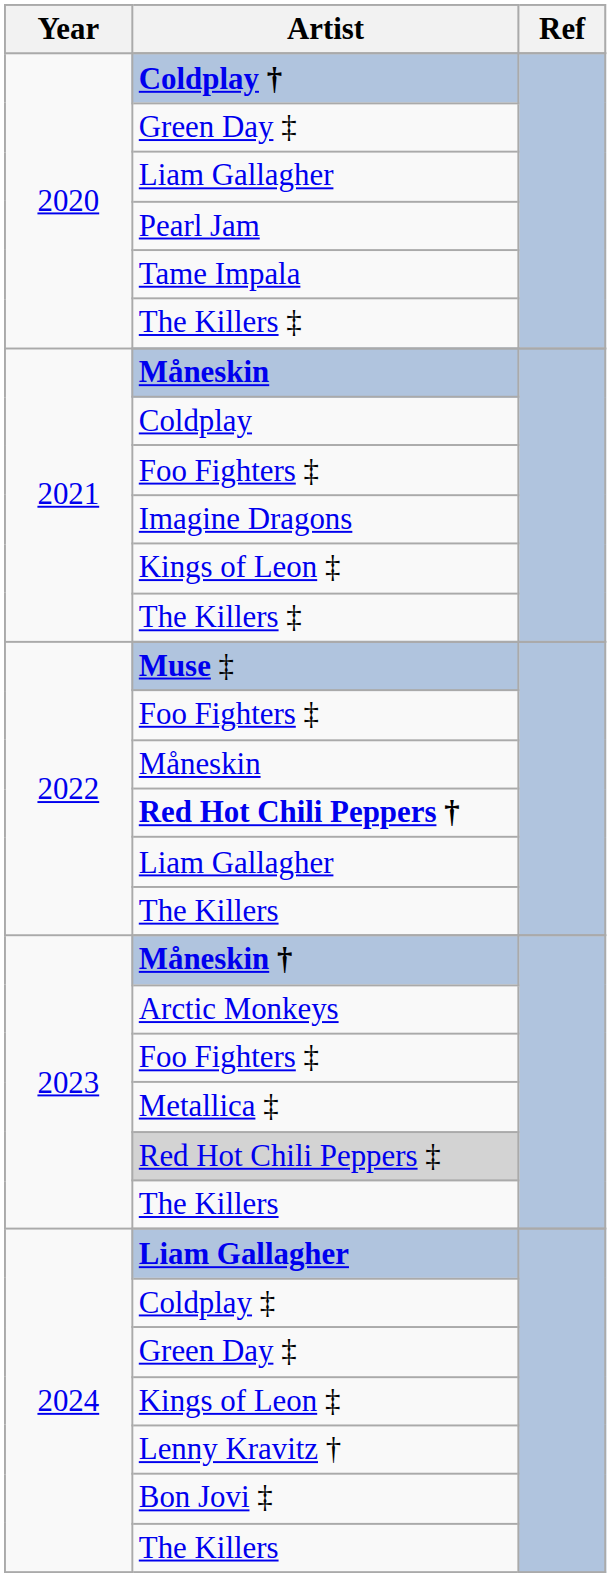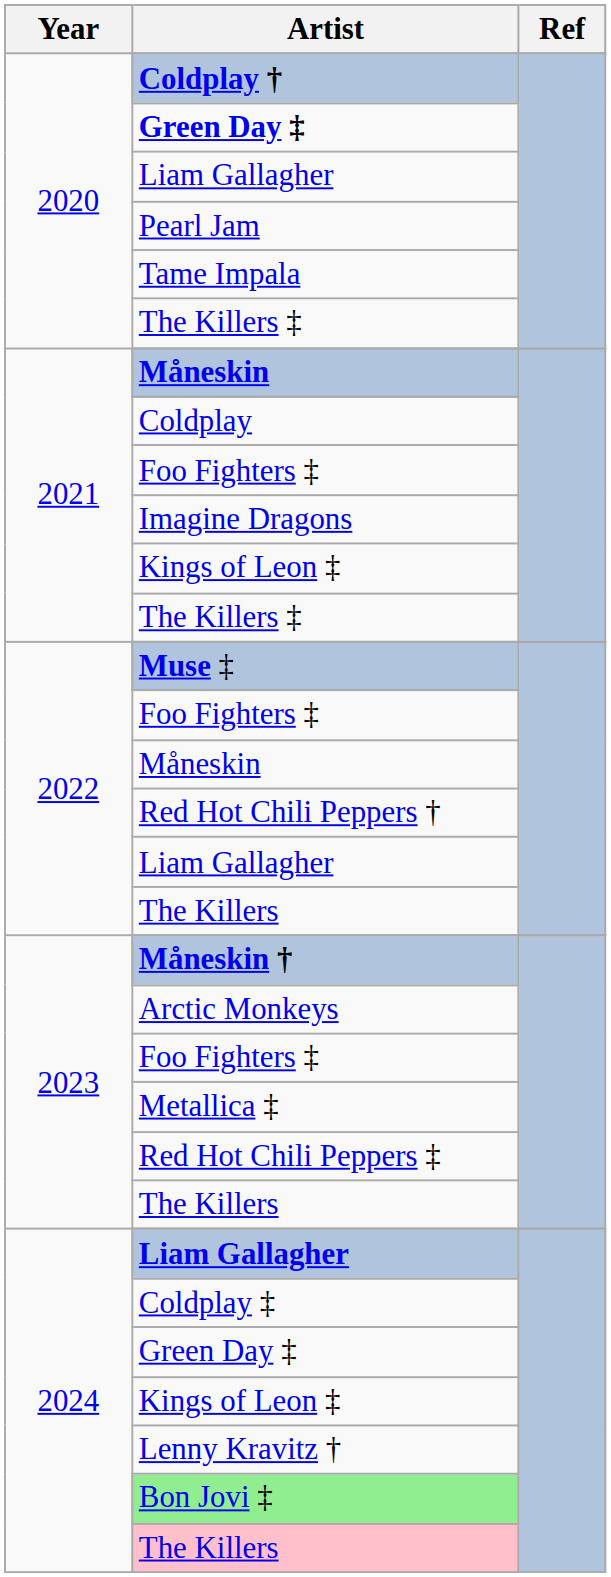2020 / Green Day ‡ | Artist: normal -> bold
Red Hot Chili Peppers † | Artist: bold -> normal
Red Hot Chili Peppers ‡ | Artist: lightgrey background -> no background
Bon Jovi ‡ | Artist: no background -> lightgreen background
2024 / The Killers | Artist: no background -> pink background
